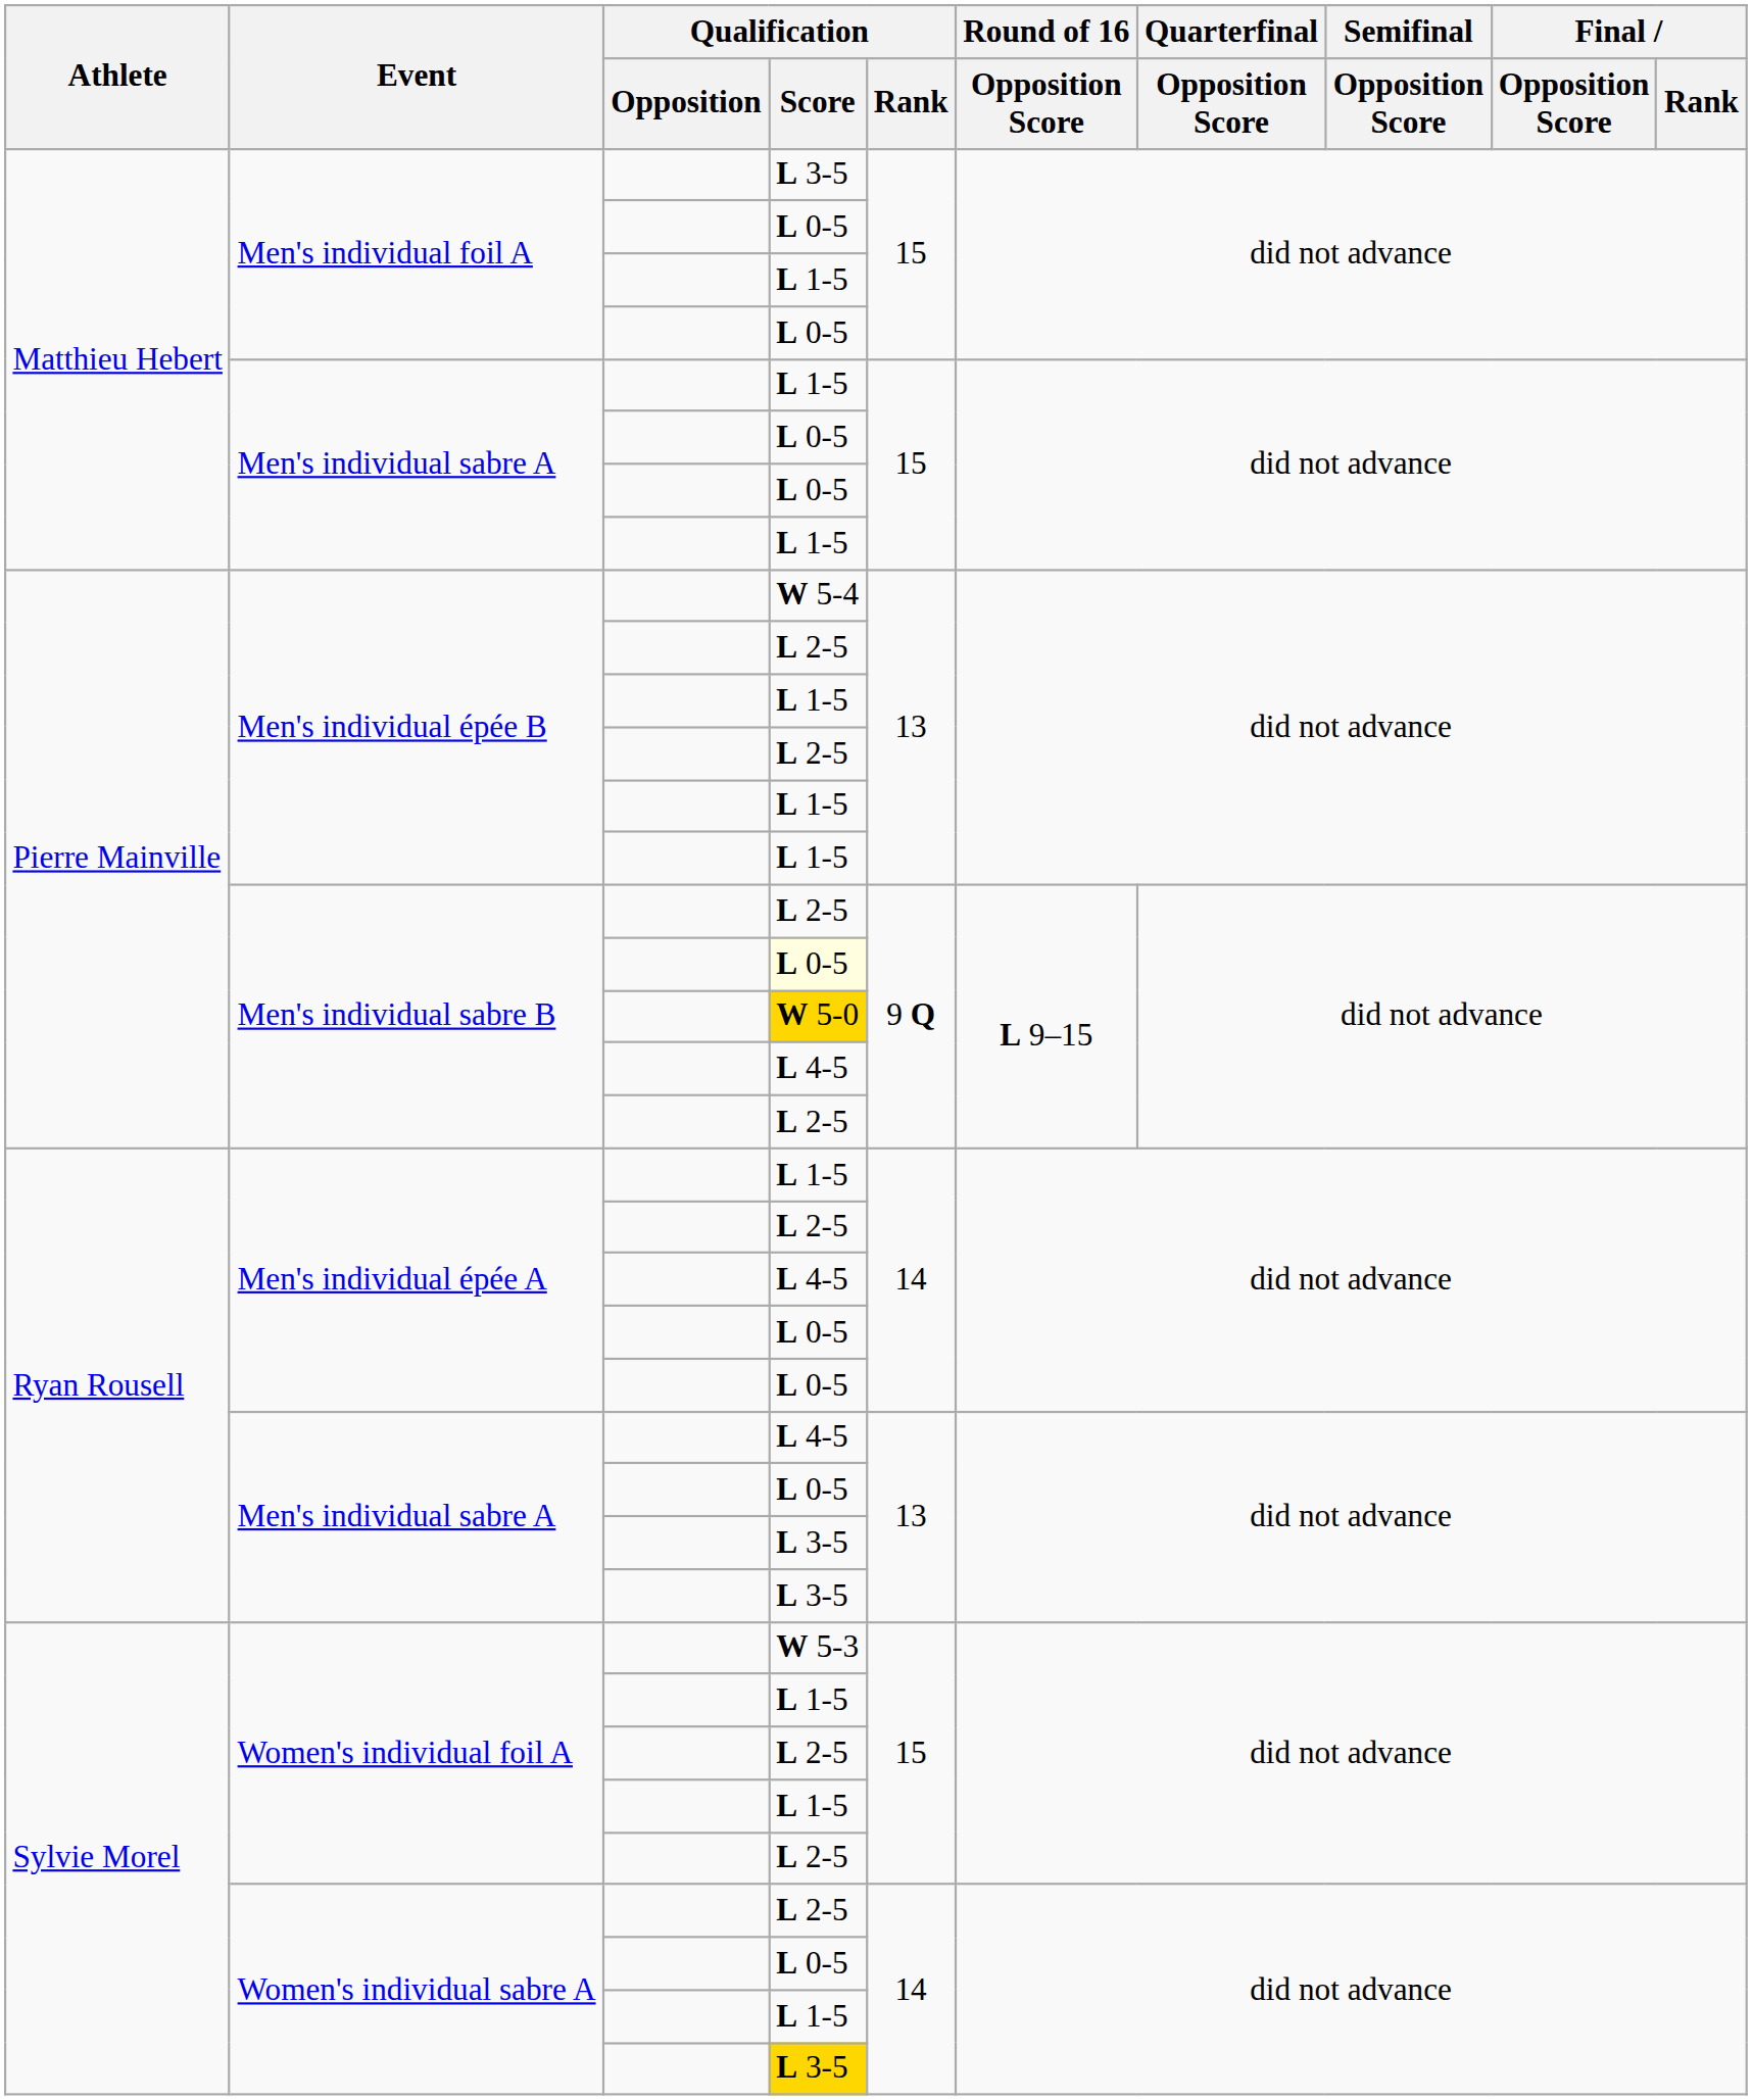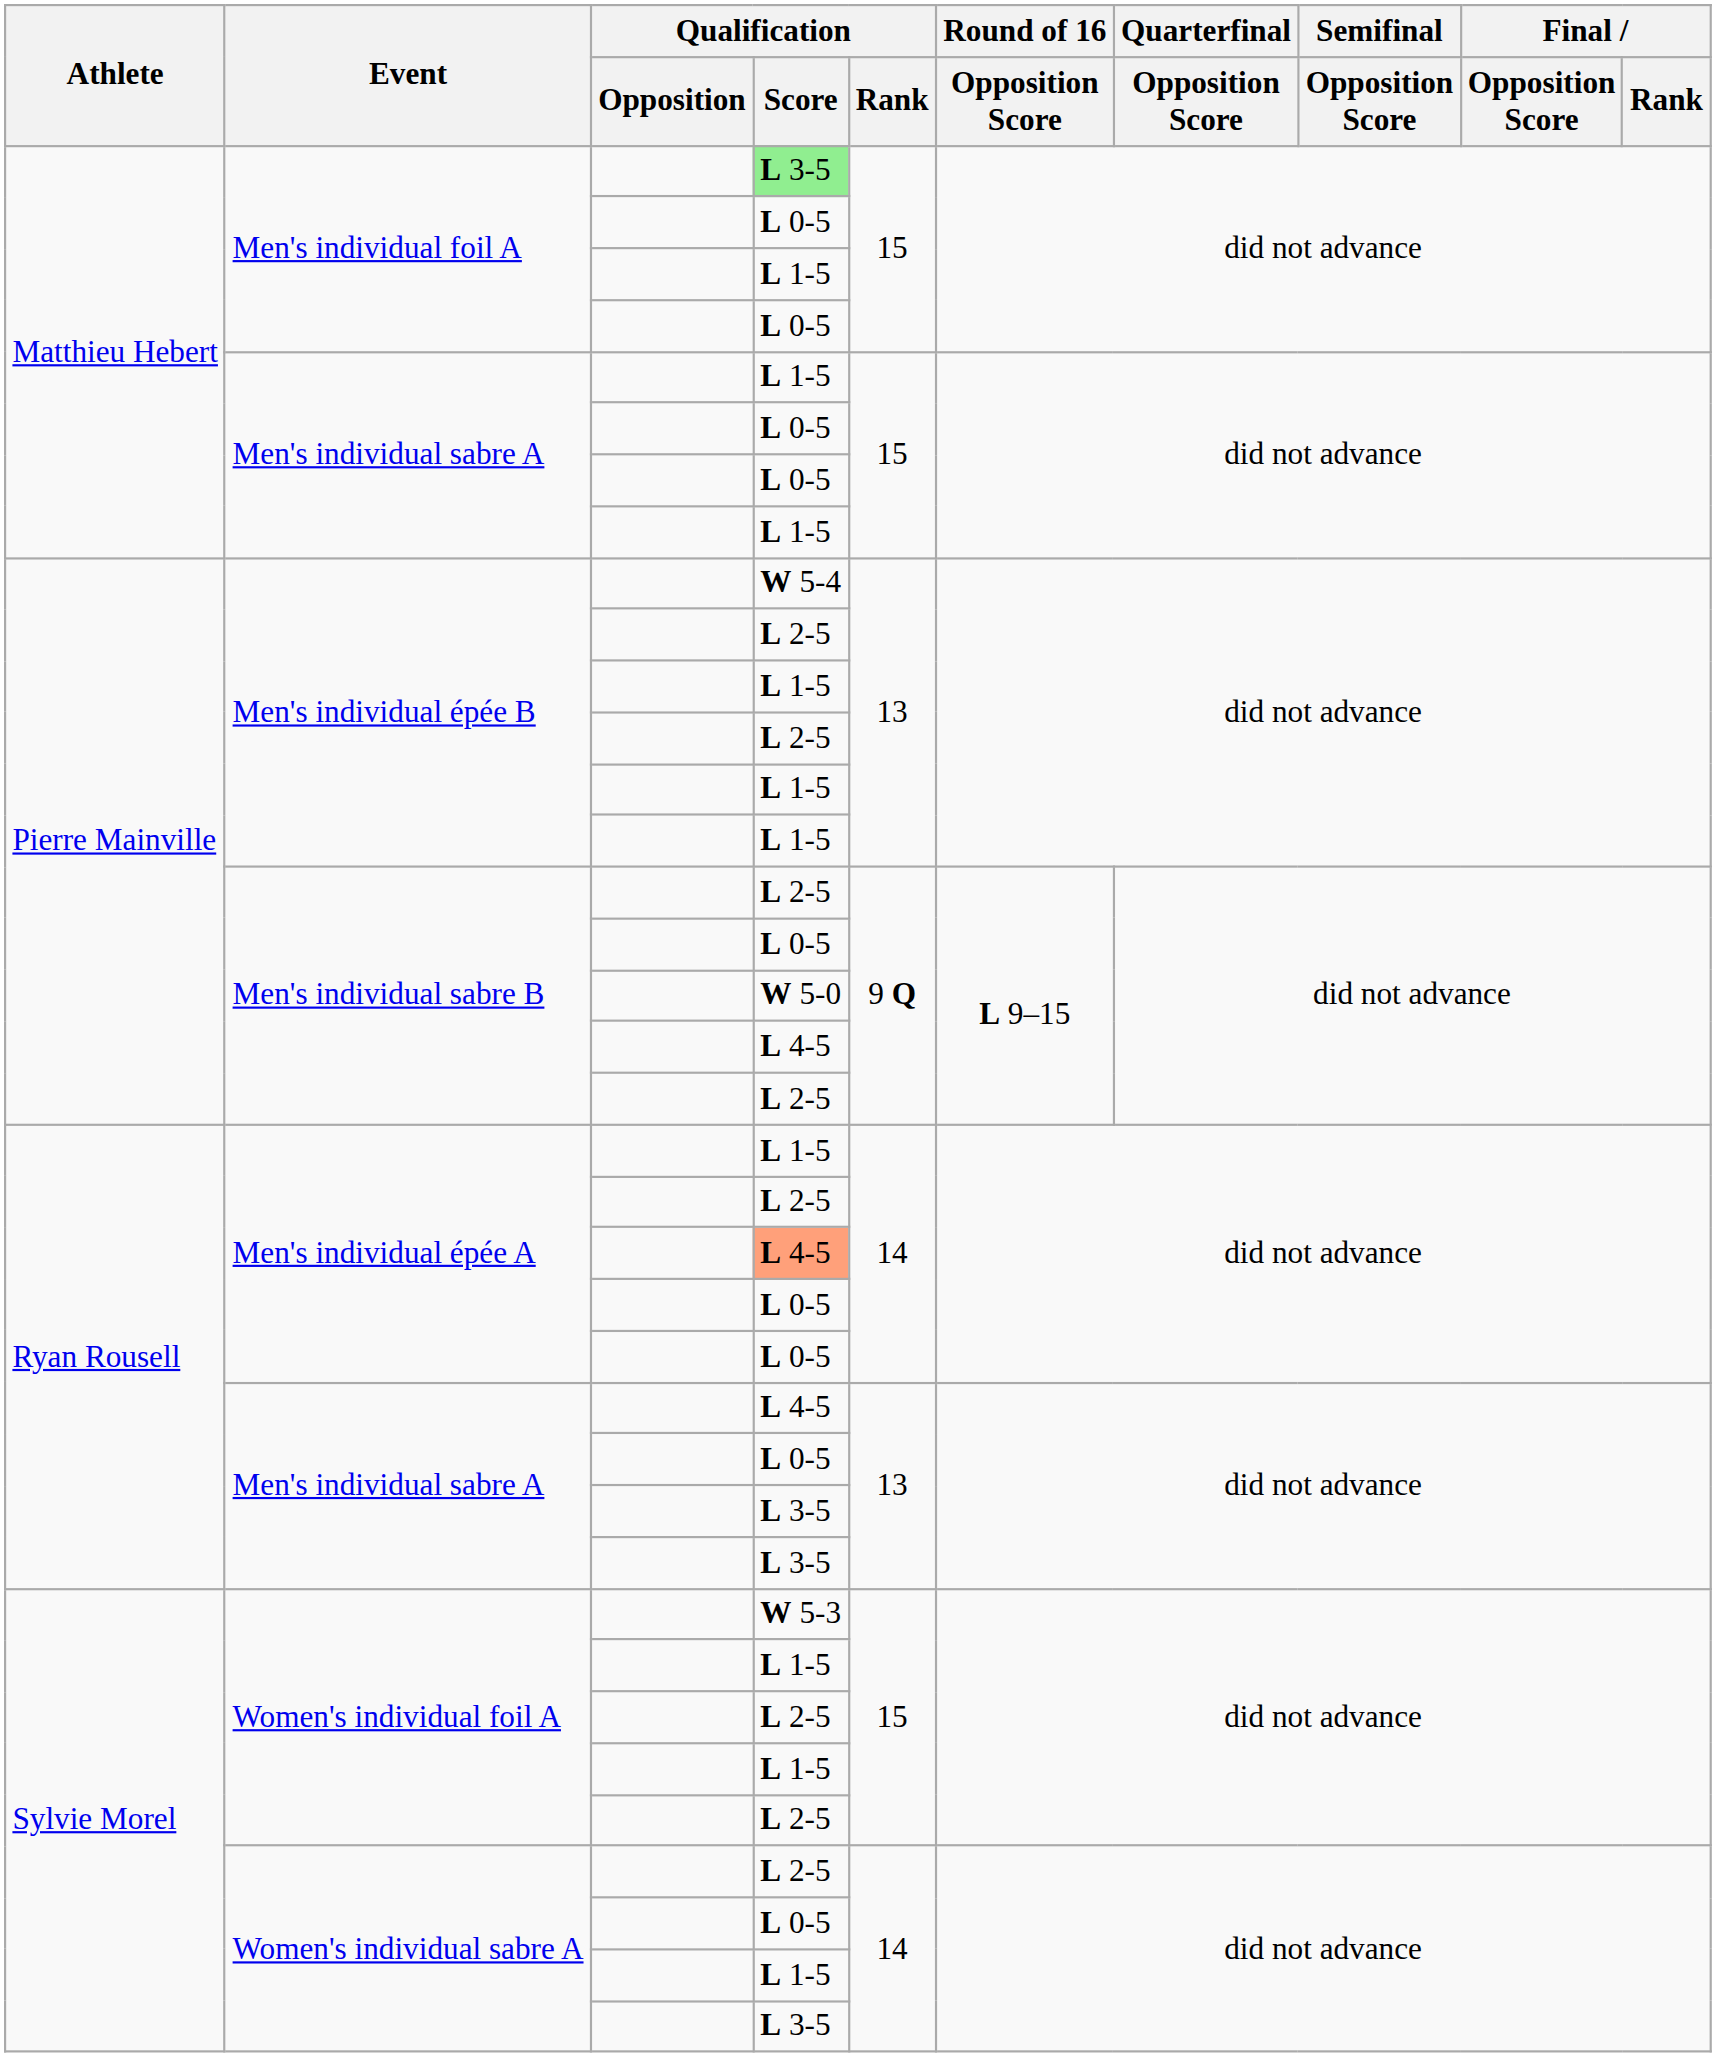Men's individual foil A / L 3-5 | Qualification / Score: no background -> lightgreen background
Men's individual sabre B / L 0-5 | Qualification / Score: lightyellow background -> no background
W 5-0 | Qualification / Score: gold background -> no background
Men's individual épée A / L 4-5 | Qualification / Score: no background -> lightsalmon background
Women's individual sabre A / L 3-5 | Qualification / Score: gold background -> no background
